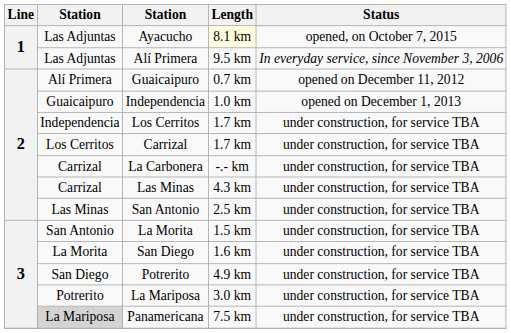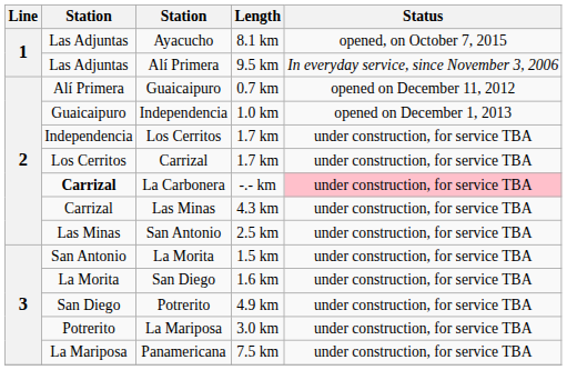Ayacucho | Length: lightyellow background -> no background
La Carbonera | column 2: normal -> bold
La Carbonera | Status: no background -> pink background
Panamericana | column 2: lightgrey background -> no background
